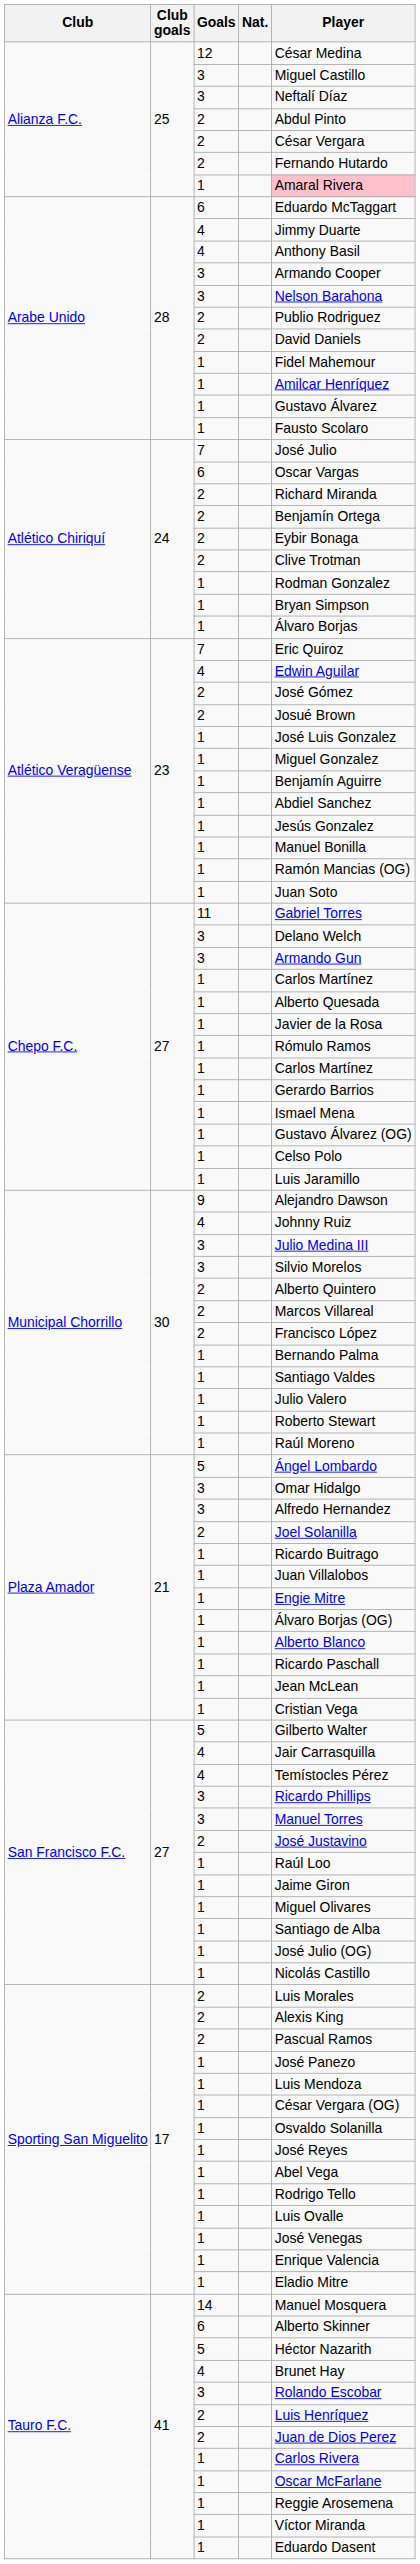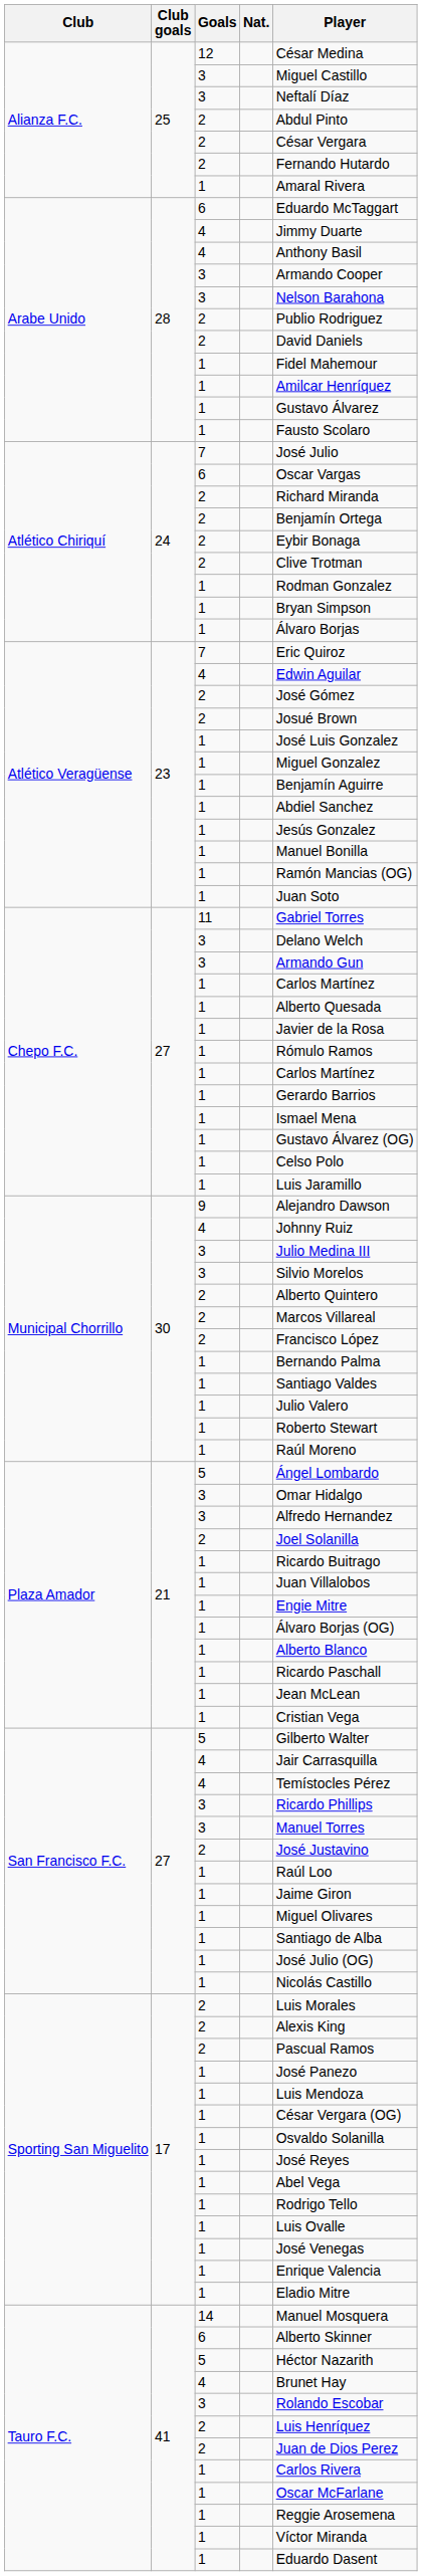Alianza F.C. / 1 | Player: pink background -> no background
